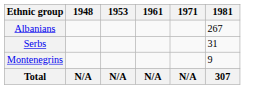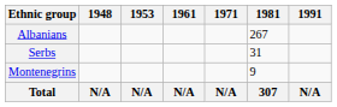+ column: 1991 | N/A
